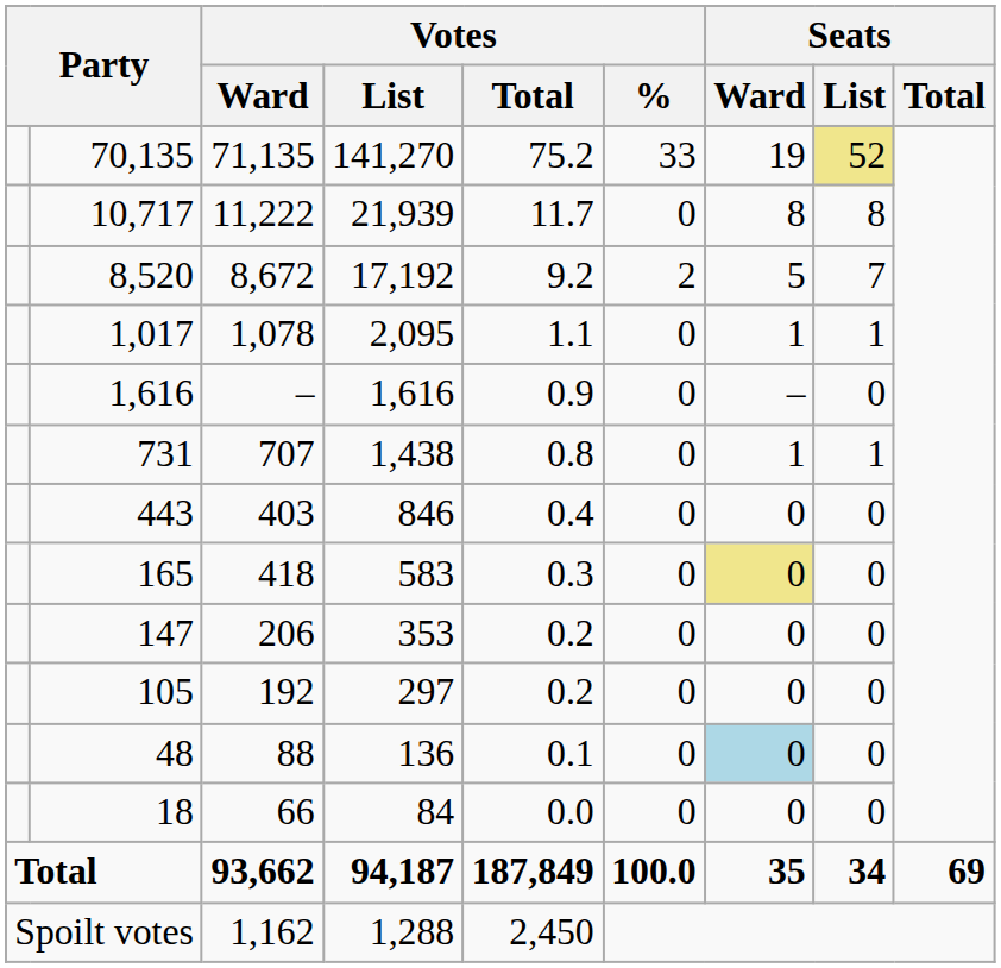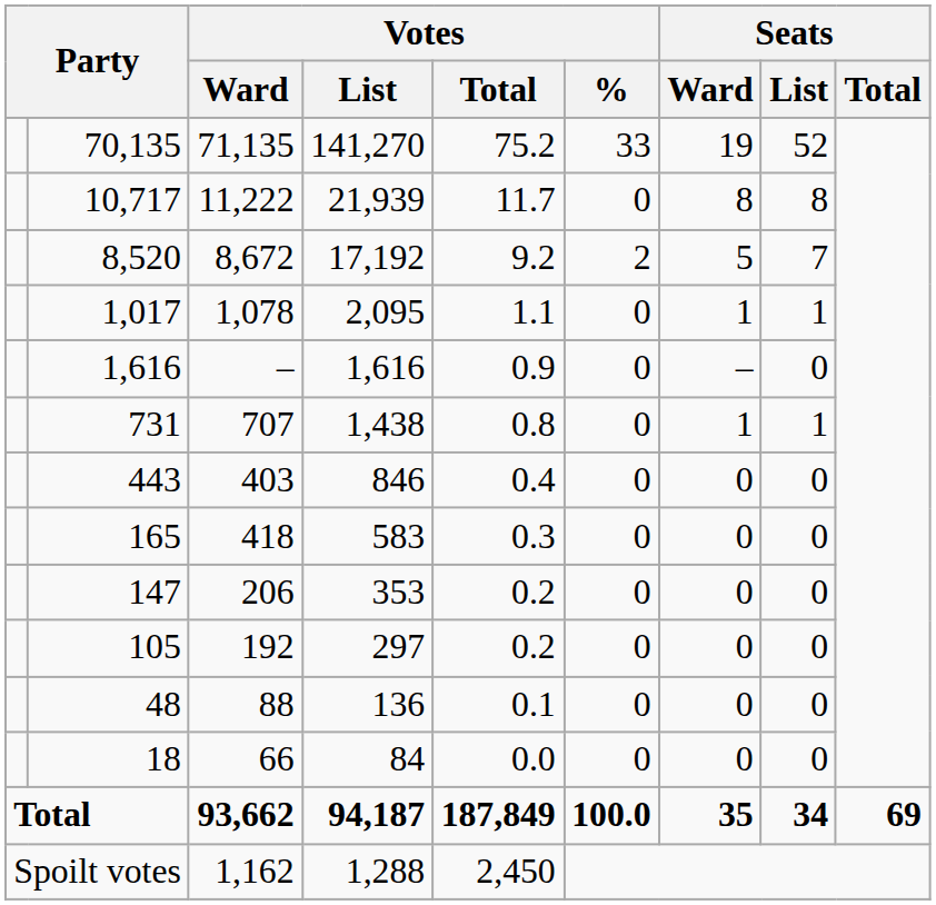70,135 | Seats / List: khaki background -> no background
165 | Seats / Ward: khaki background -> no background
48 | Seats / Ward: lightblue background -> no background
